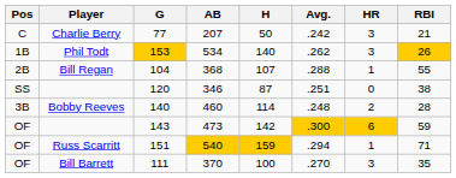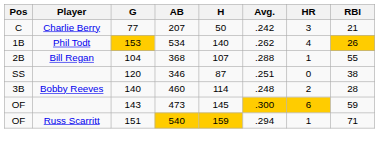153 | HR: 3 -> 4
143 | H: 142 -> 145
- row: OF | Bill Barrett | 111 | 370 | 100 | .270 | 3 | 35
